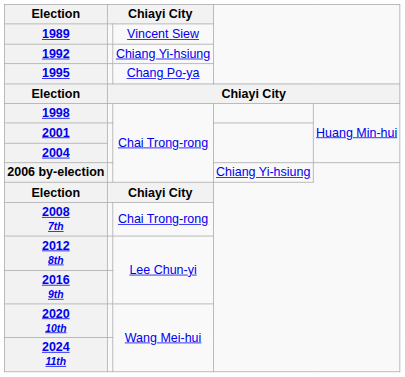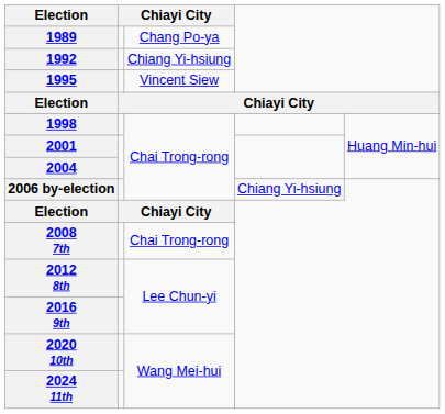1989 | column 3: Vincent Siew -> Chang Po-ya
1995 | column 3: Chang Po-ya -> Vincent Siew
